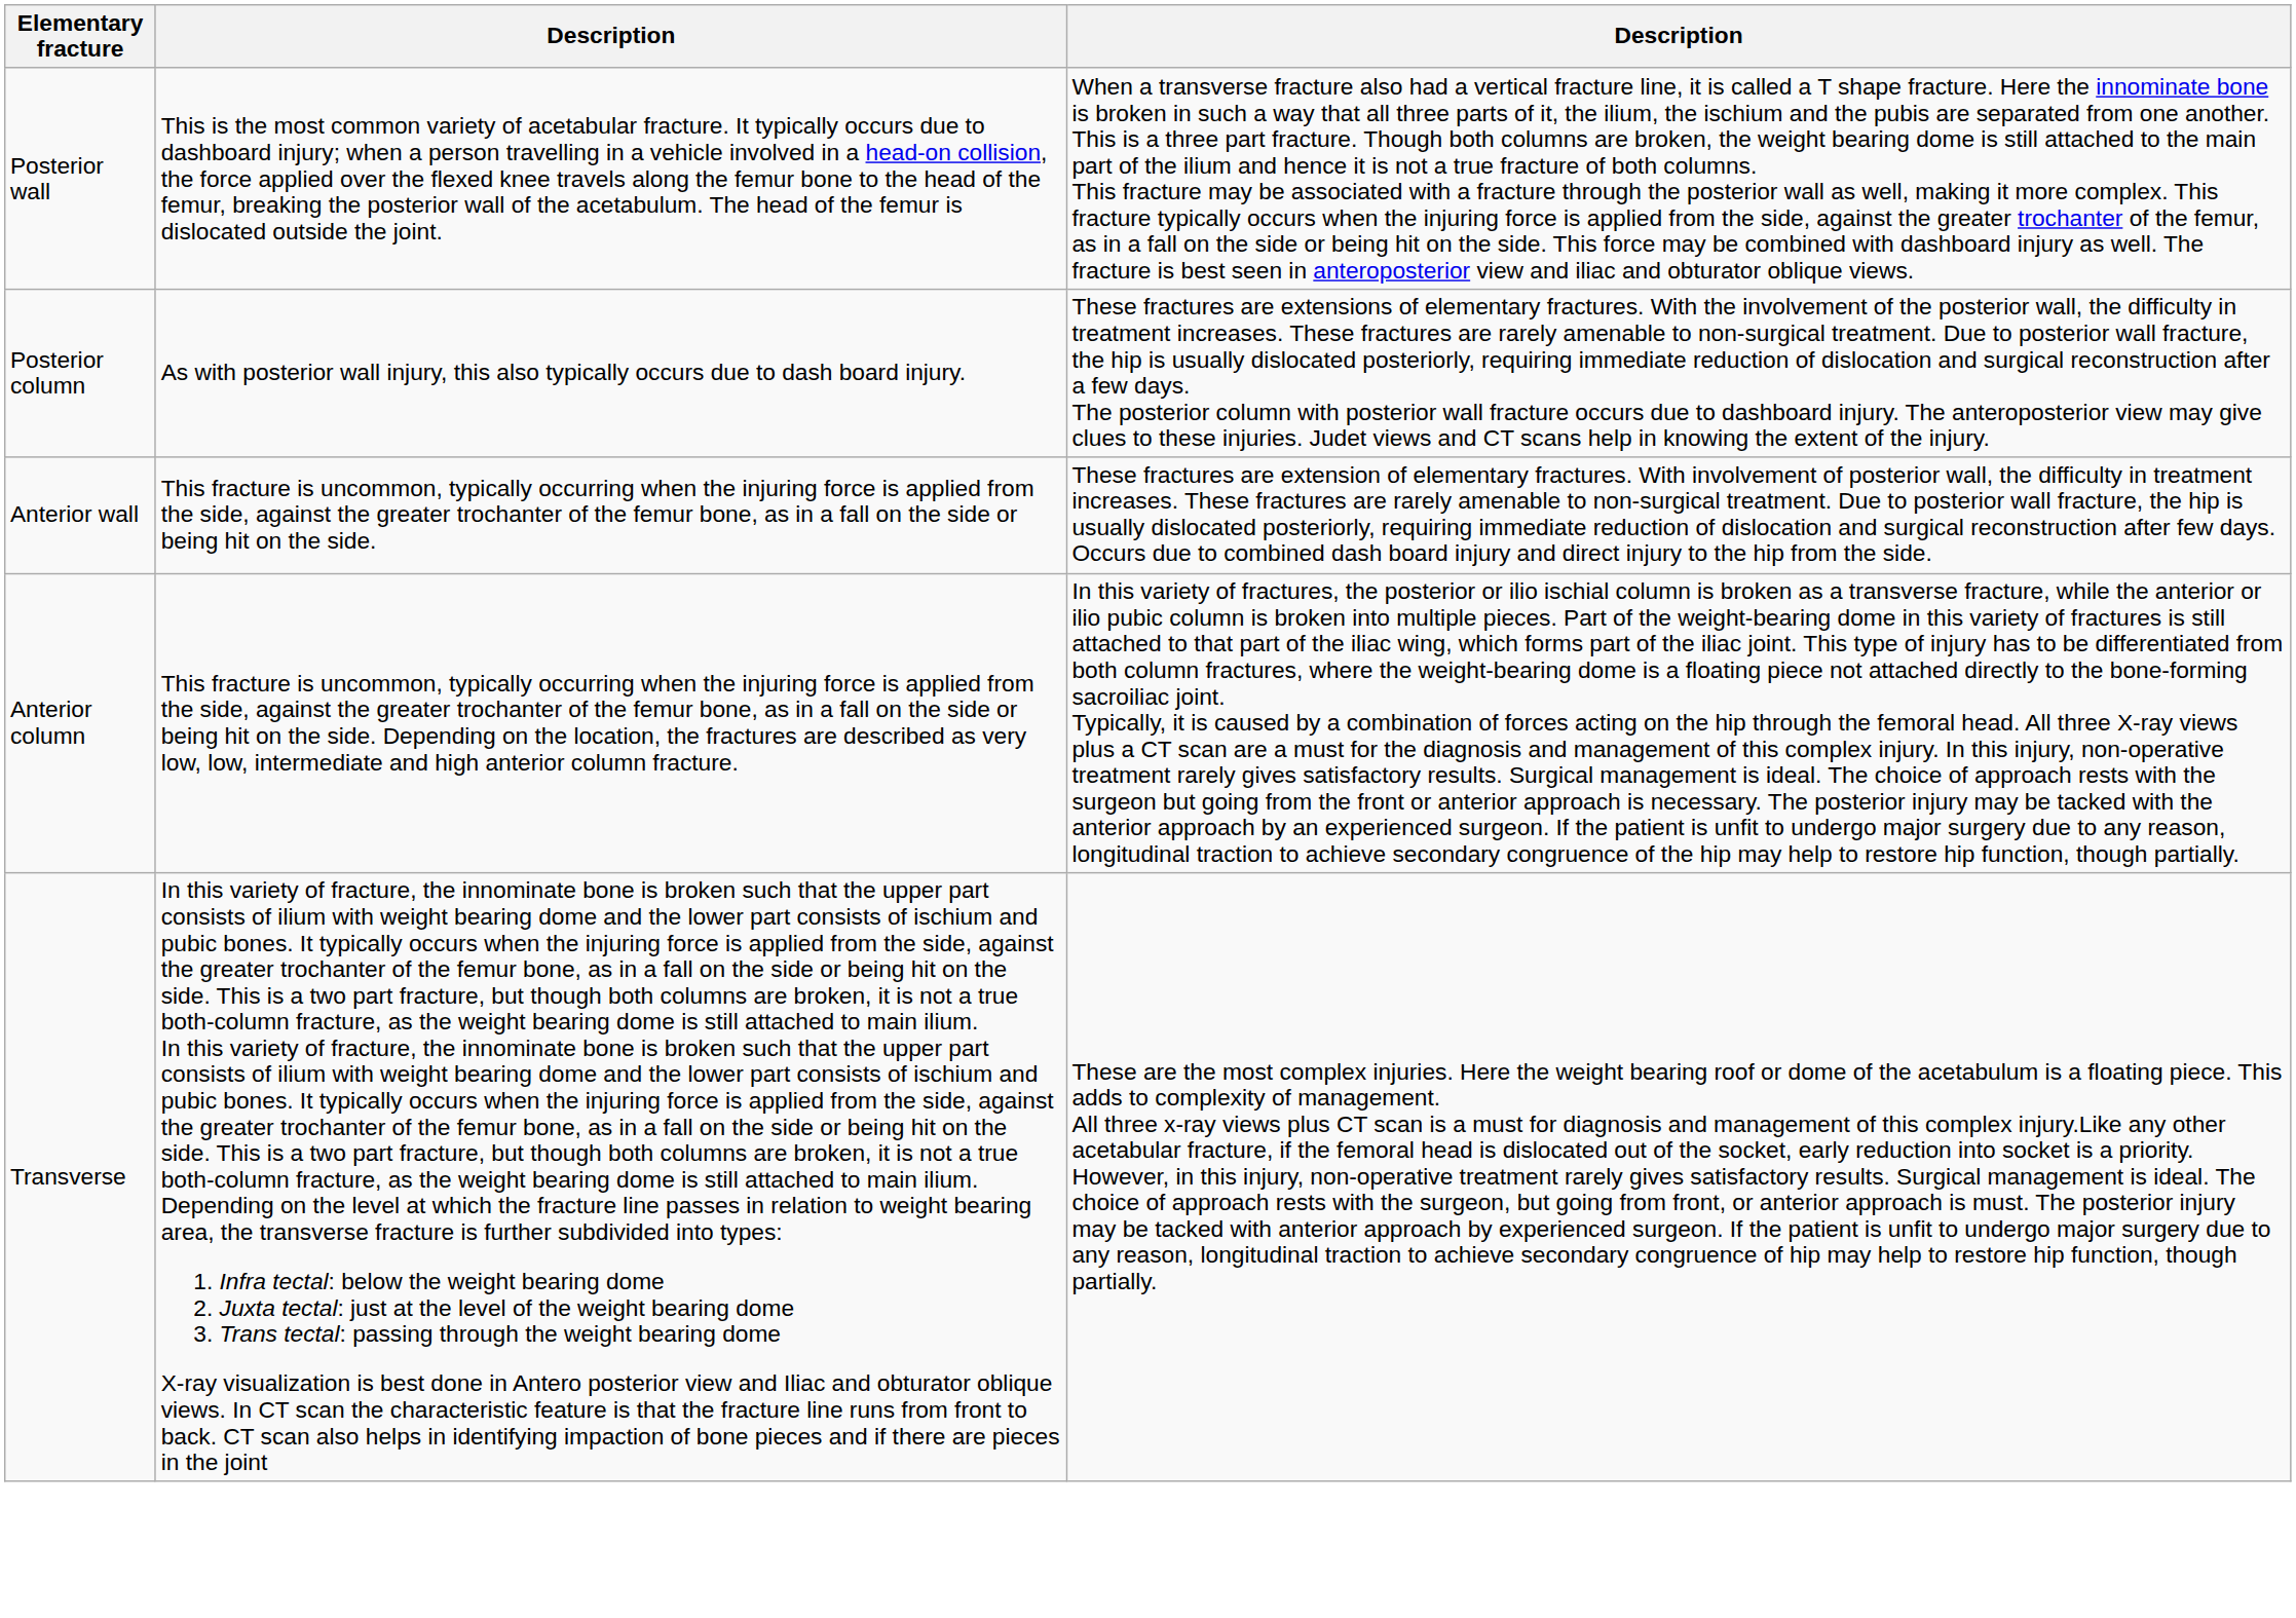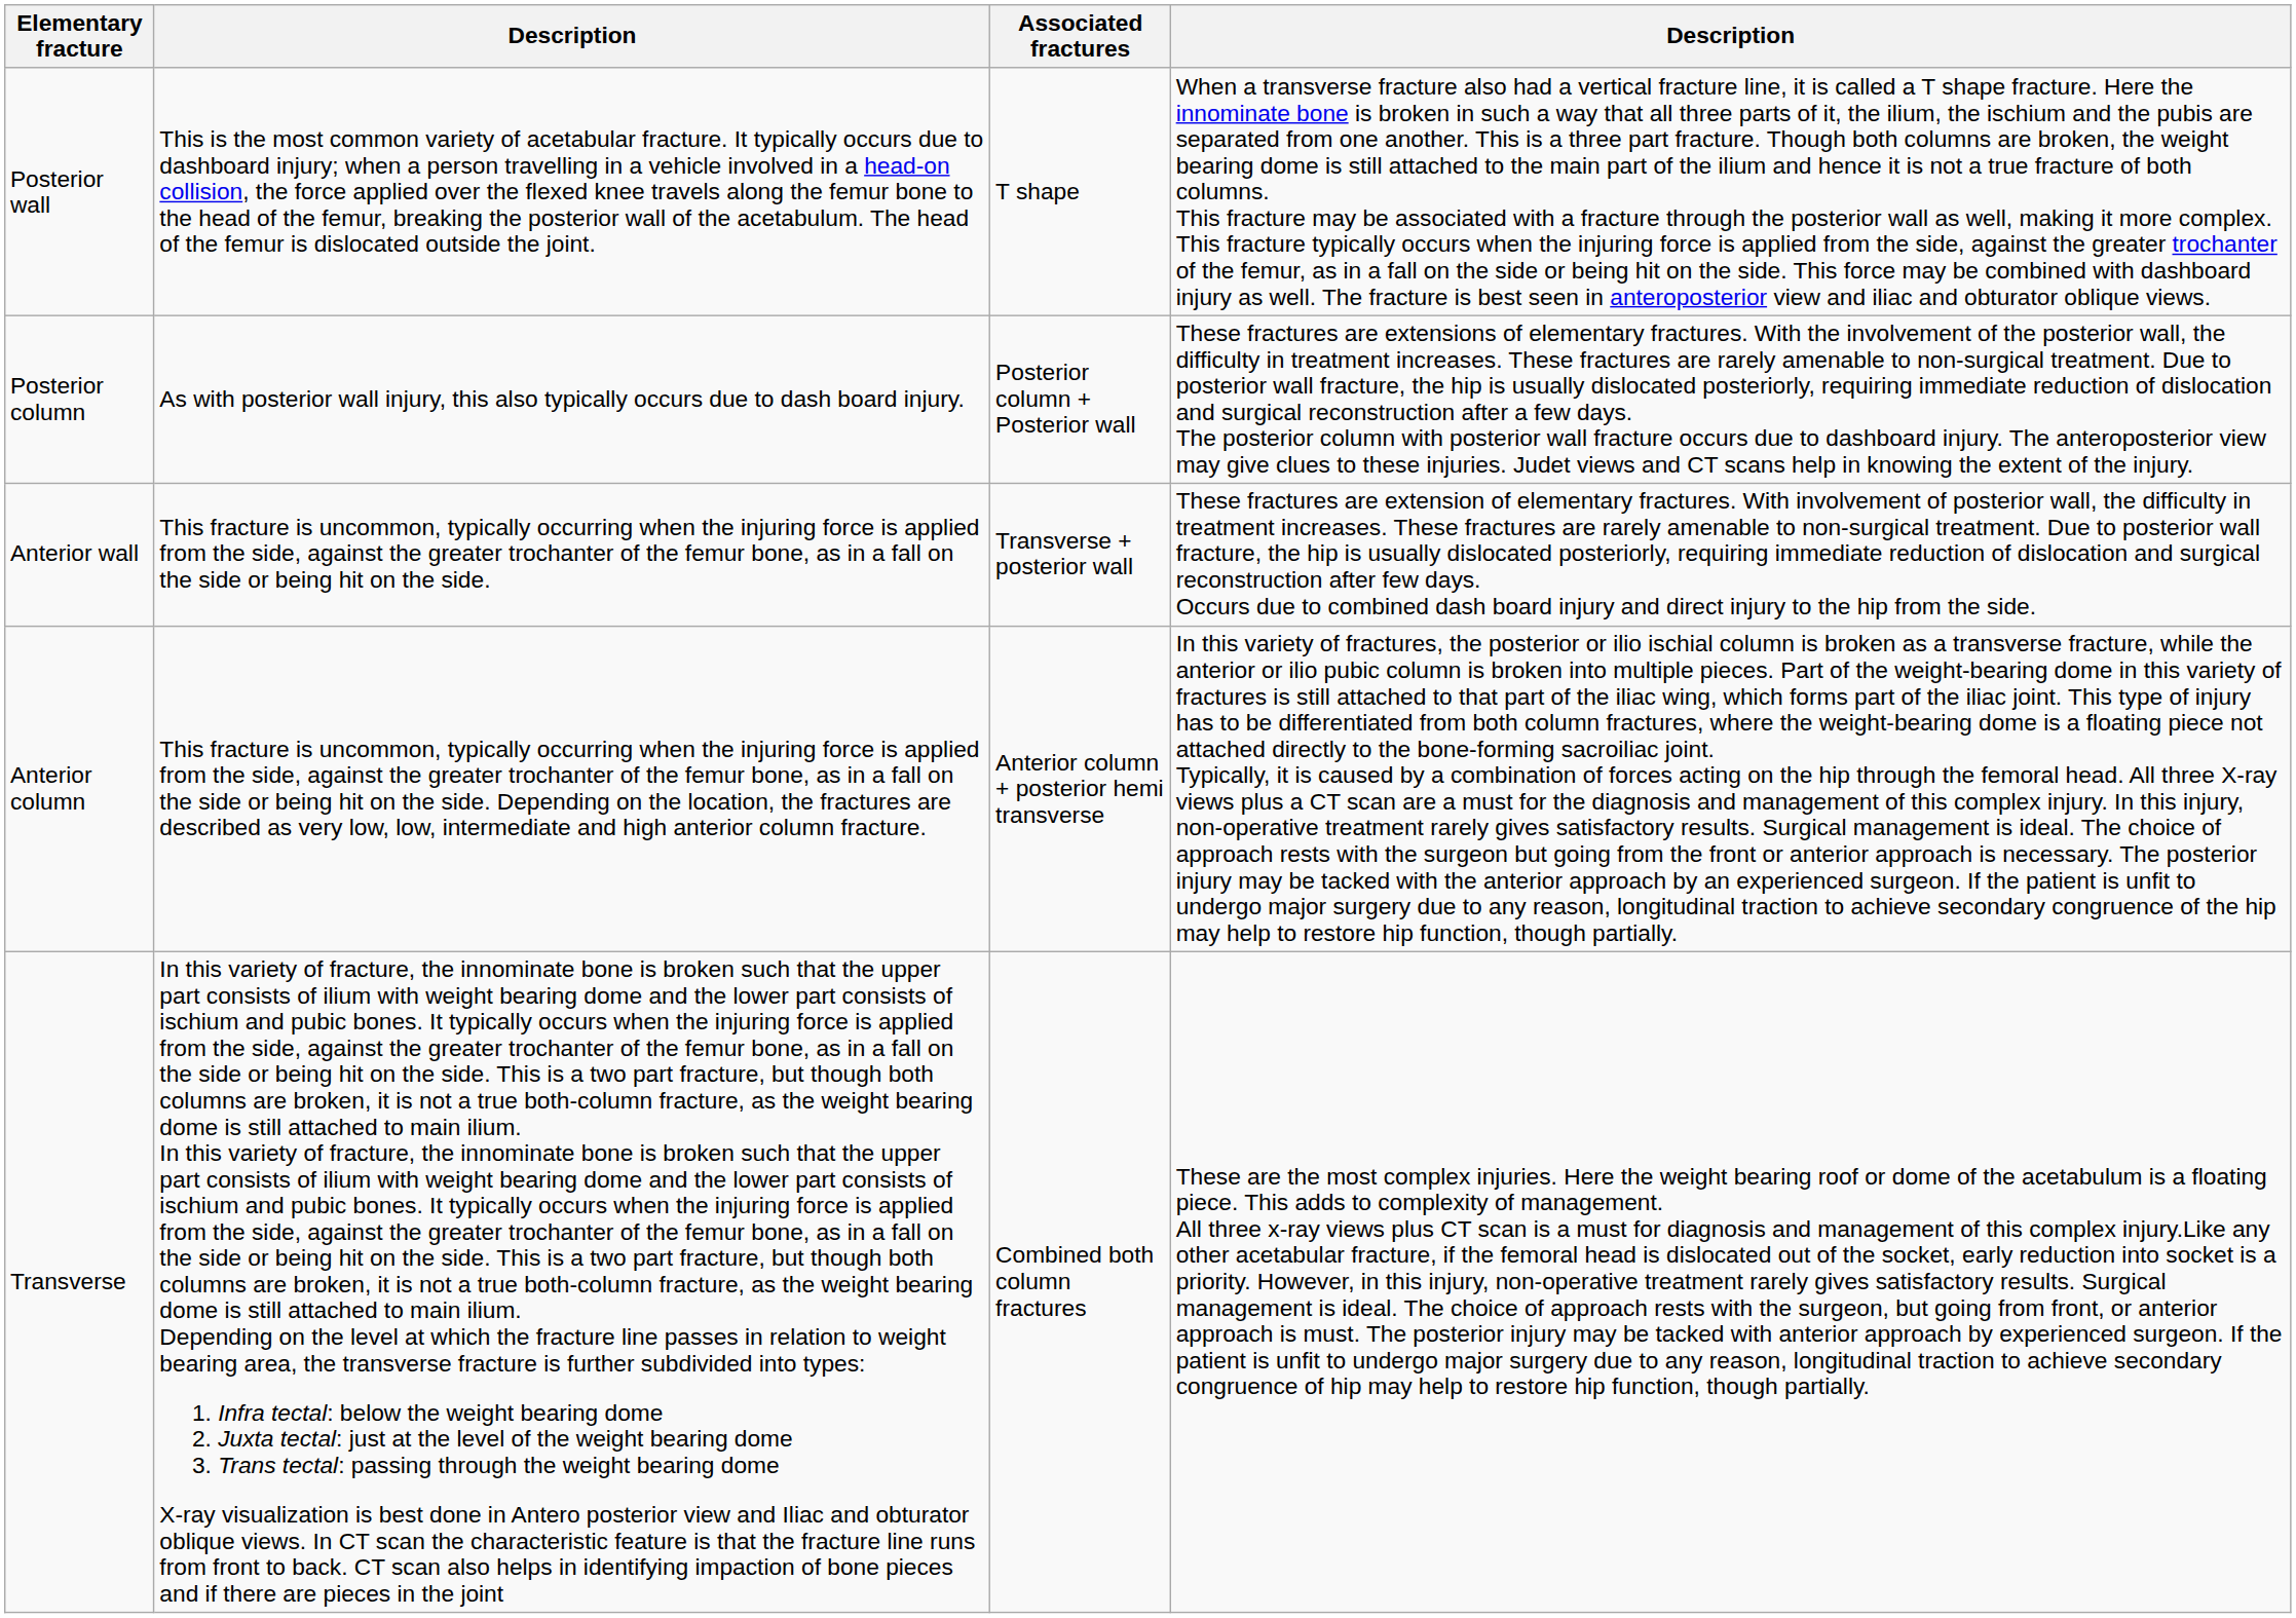+ column: Associated fractures | T shape | Posterior column + Posterior wall | Transverse + posterior wall | Anterior column + posterior hemi transverse | Combined both column fractures
